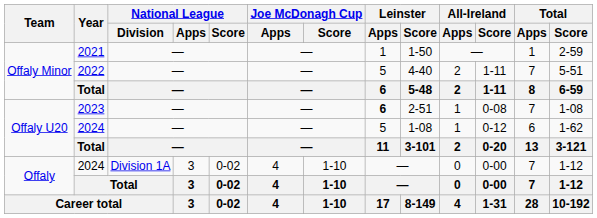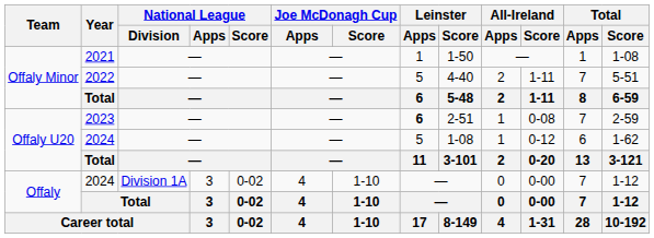2021 | Total / Score: 2-59 -> 1-08
2023 | Total / Score: 1-08 -> 2-59
